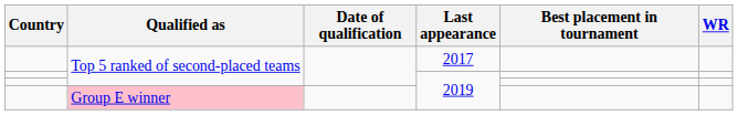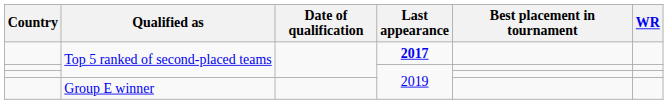Top 5 ranked of second-placed teams / 2017 | Last appearance: normal -> bold
Group E winner | Qualified as: pink background -> no background
